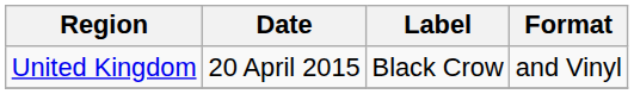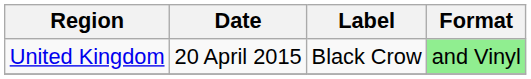United Kingdom | Format: no background -> lightgreen background
